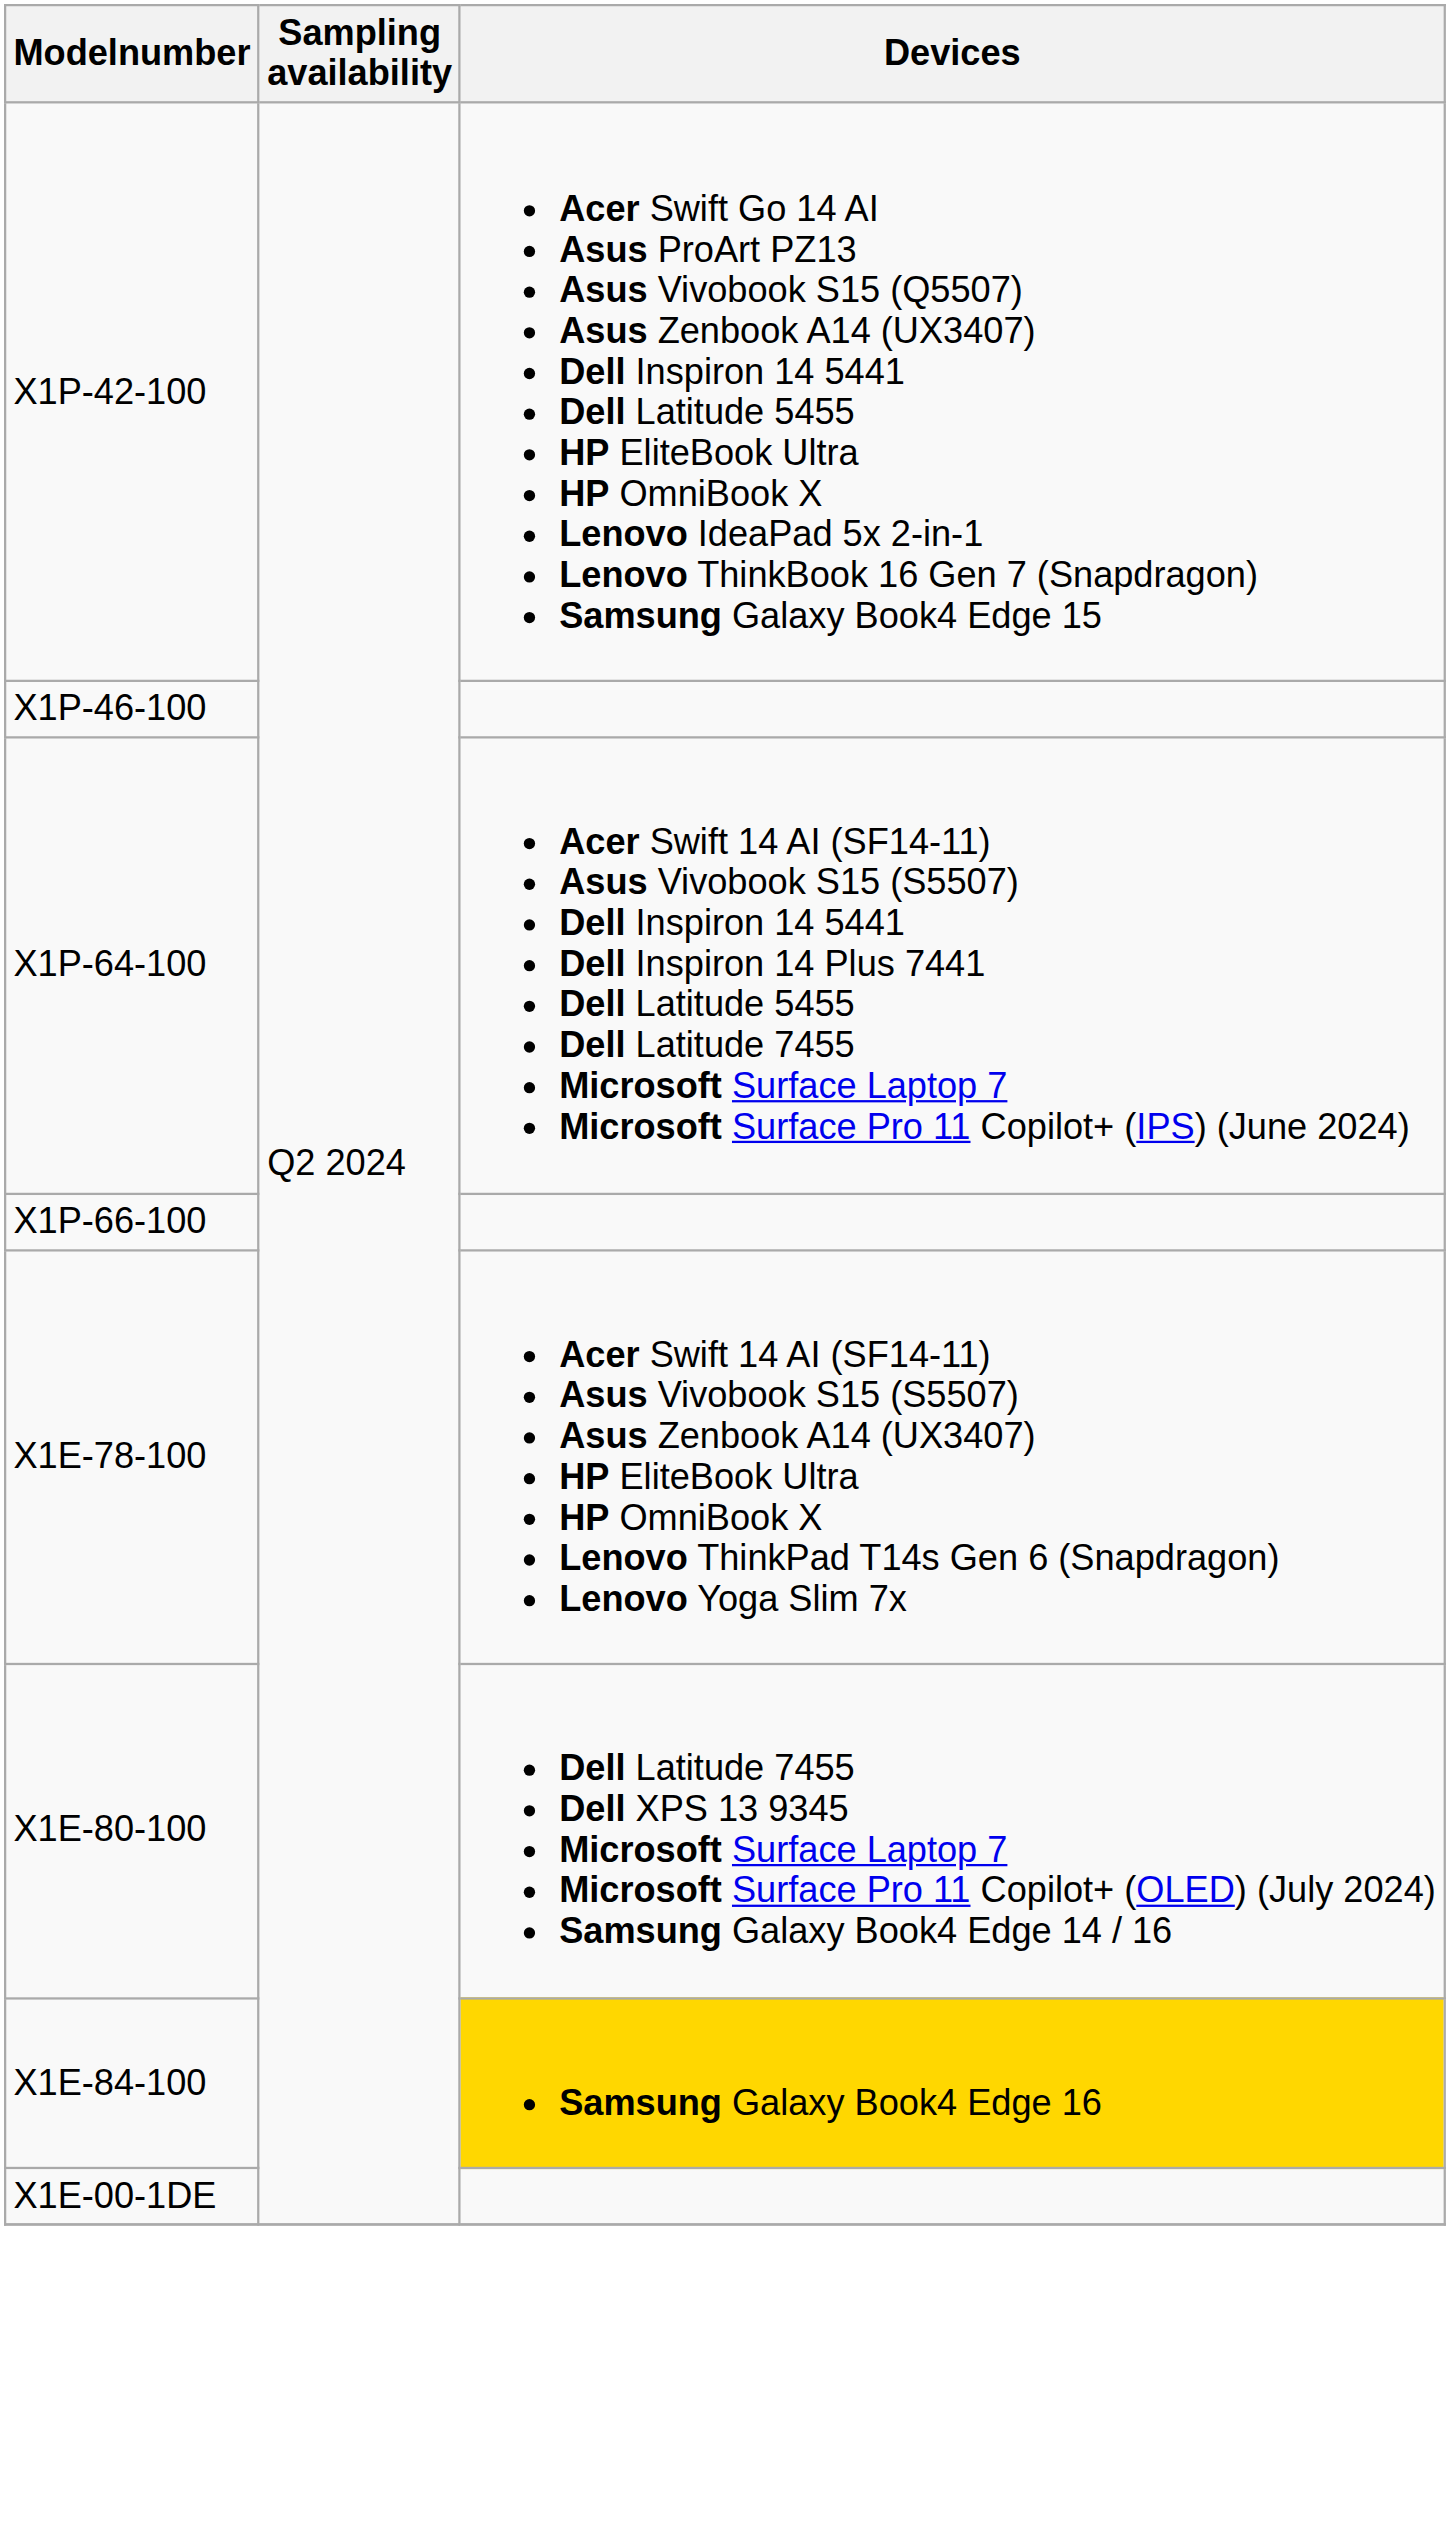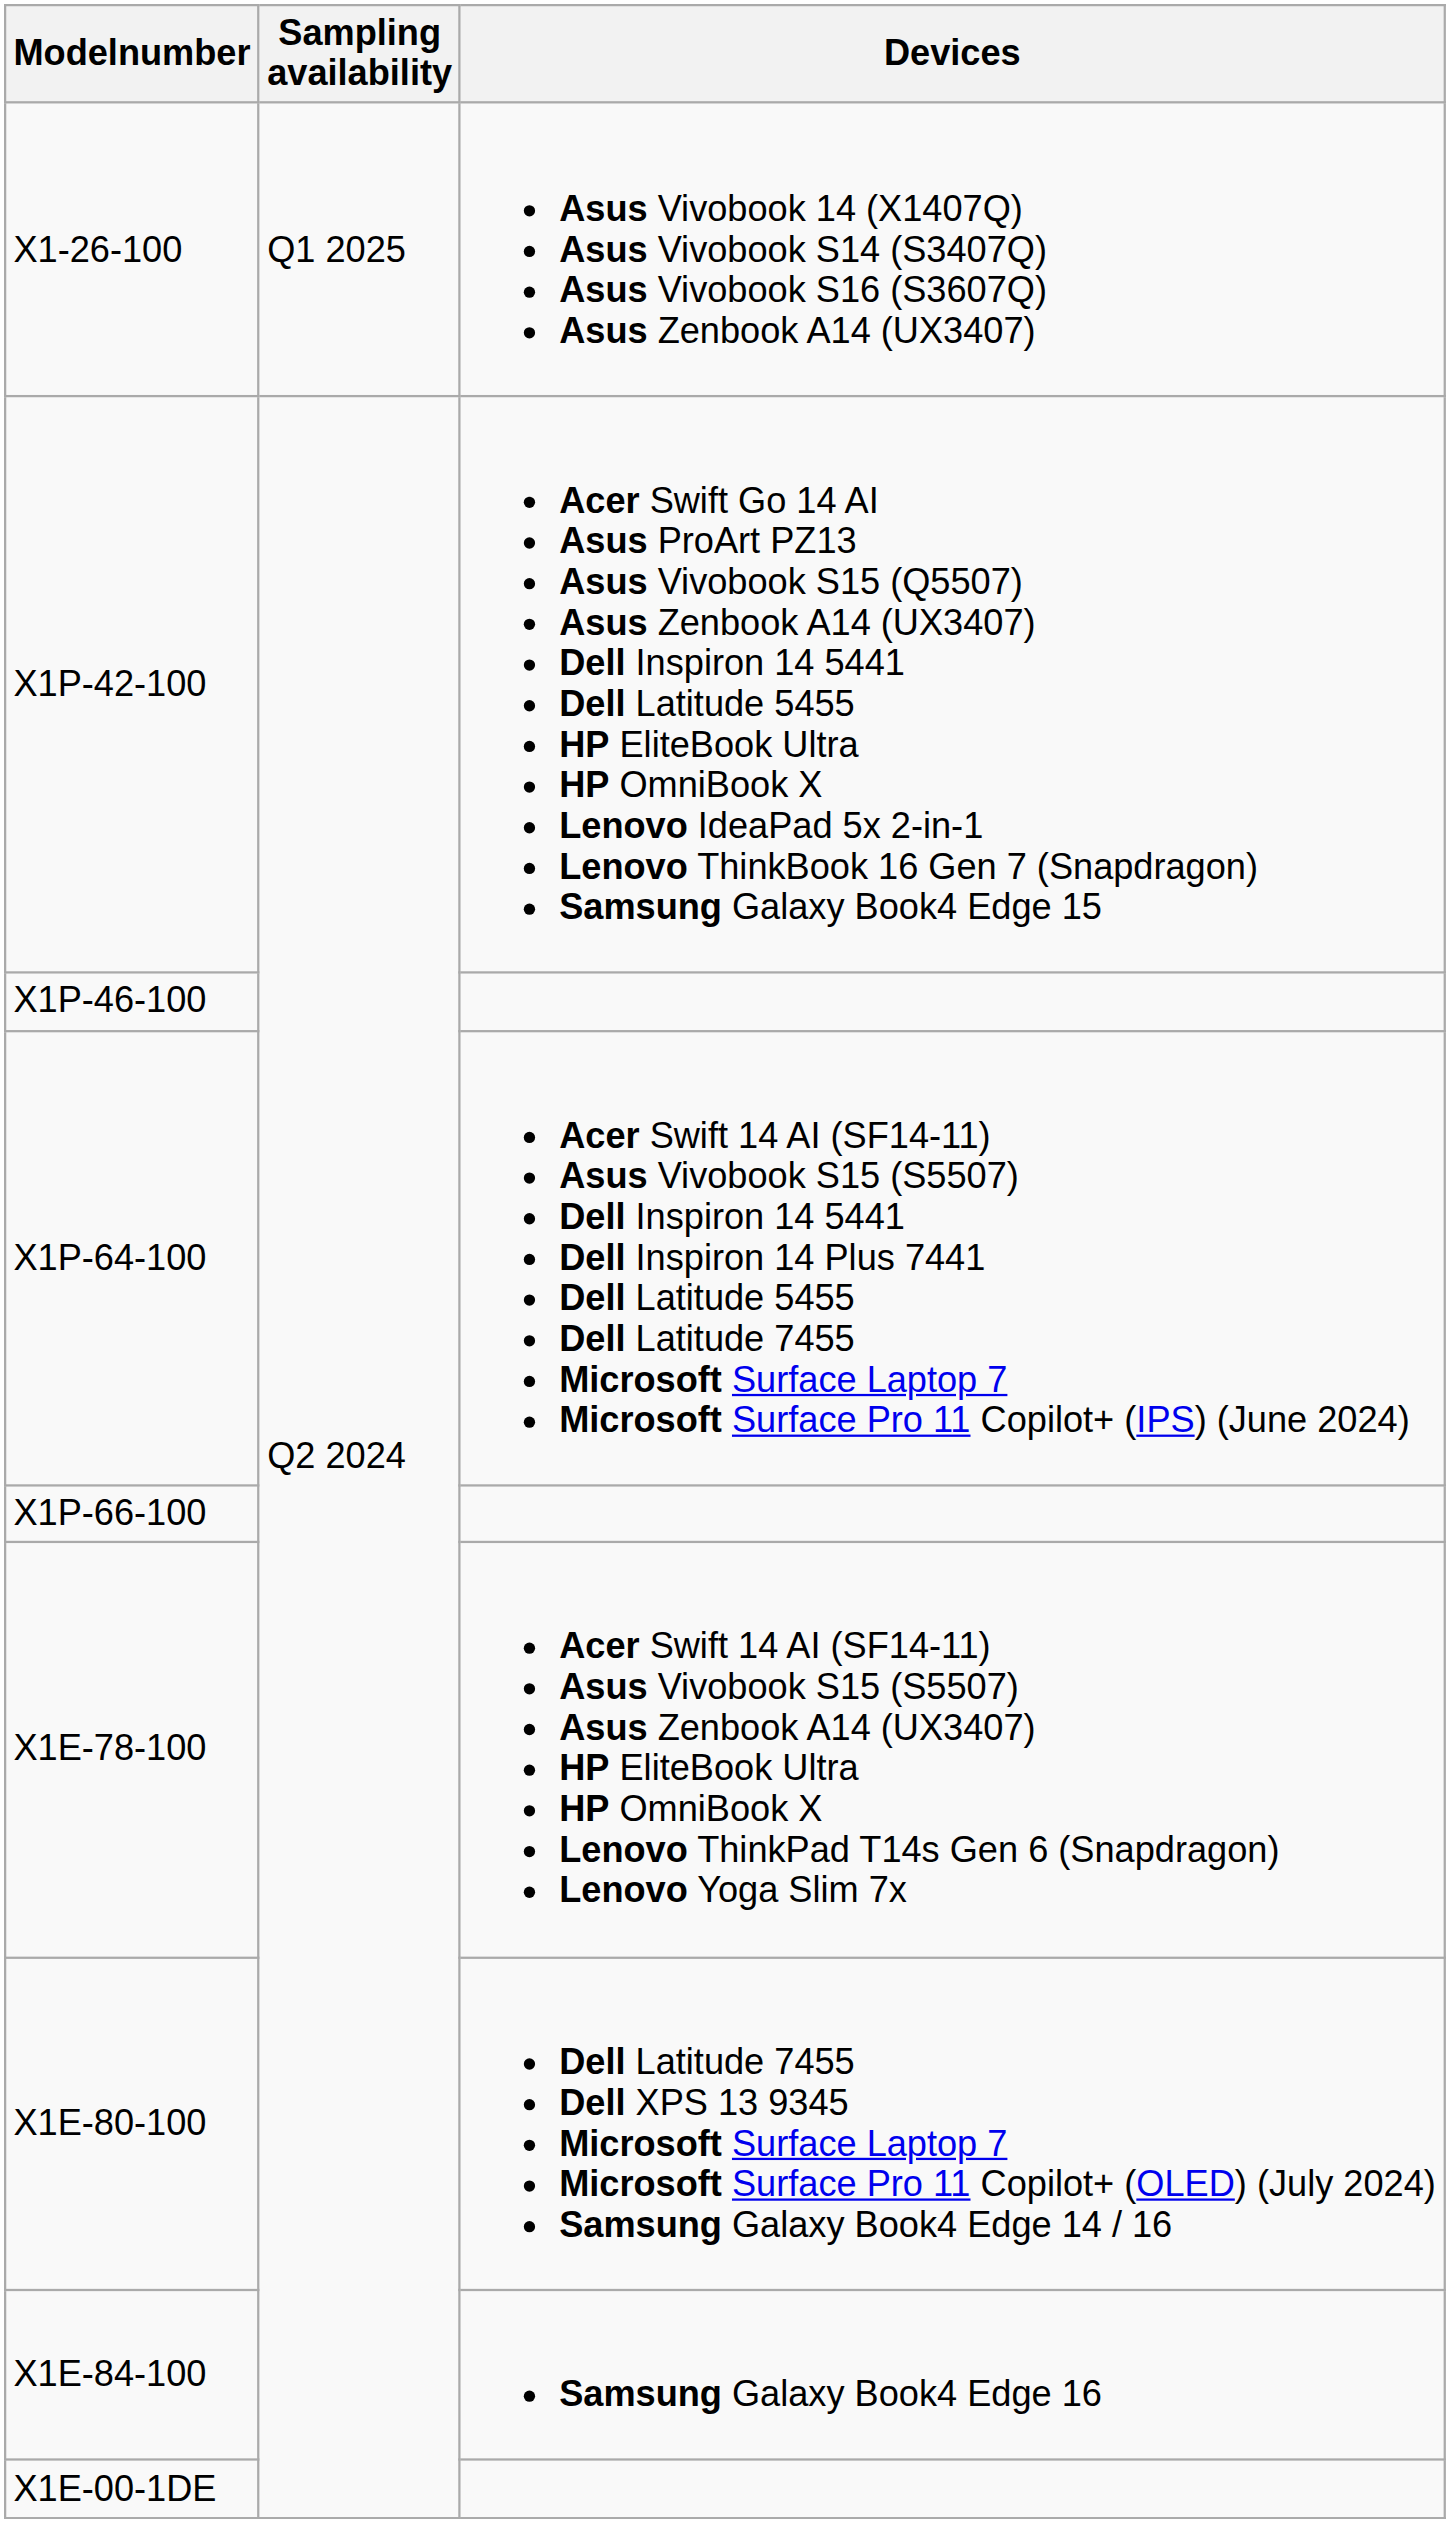+ row: X1-26-100 | Q1 2025 | Asus Vivobook 14 (X1407Q) Asus Vivobook S14 (S3407Q) Asus Vivobook S16 (S3607Q) Asus Zenbook A14 (UX3407)
X1E-84-100 | Devices: gold background -> no background
